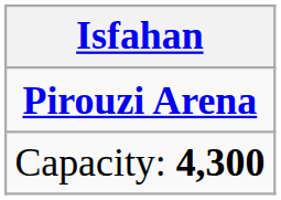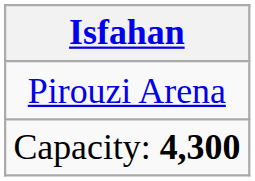row 2 | column 1: bold -> normal
